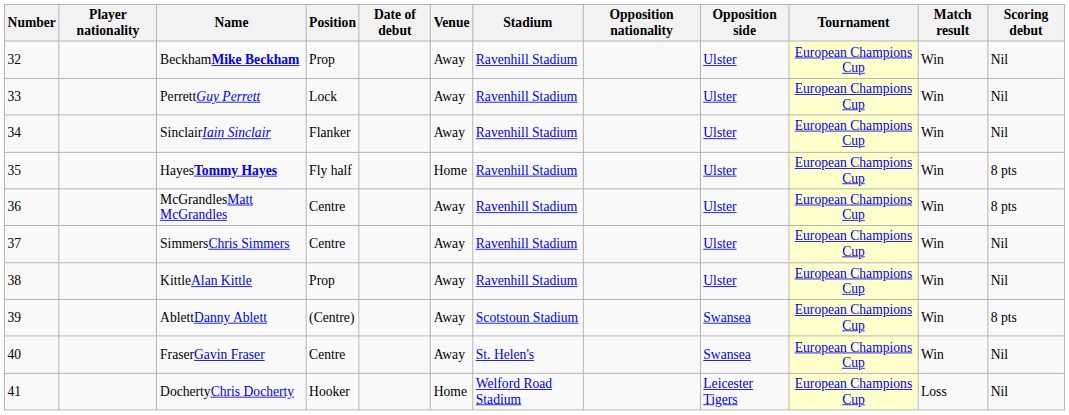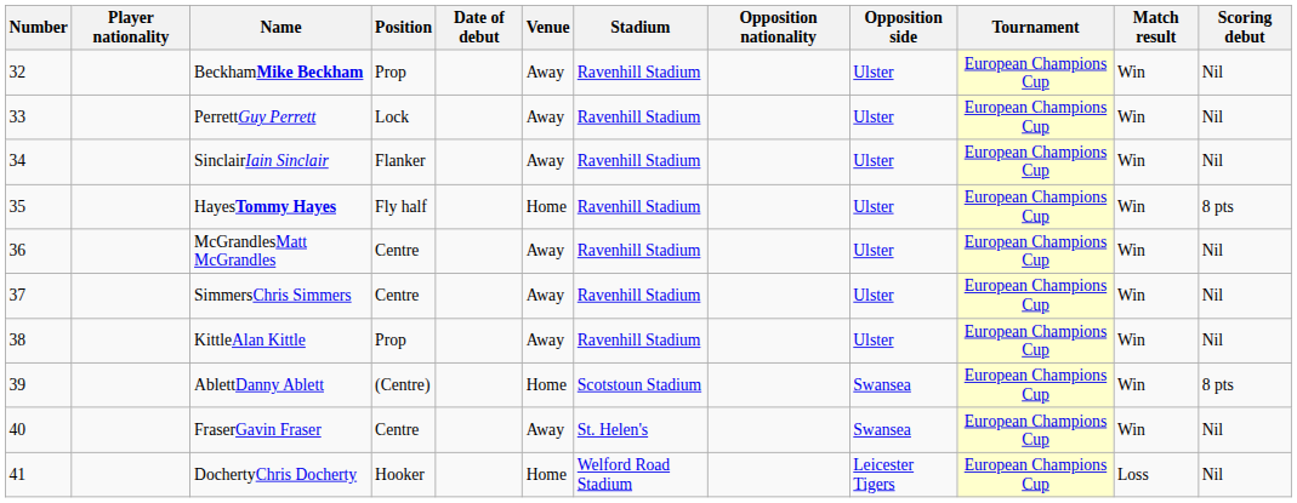McGrandlesMatt McGrandles | Scoring debut: 8 pts -> Nil
AblettDanny Ablett | Venue: Away -> Home
